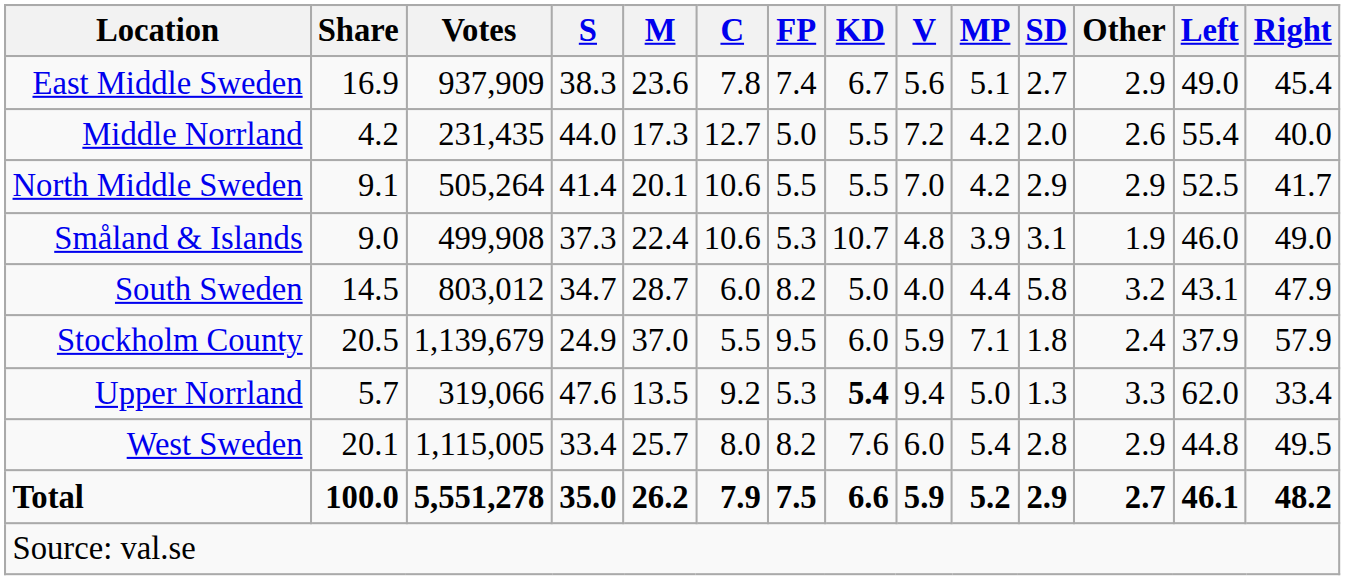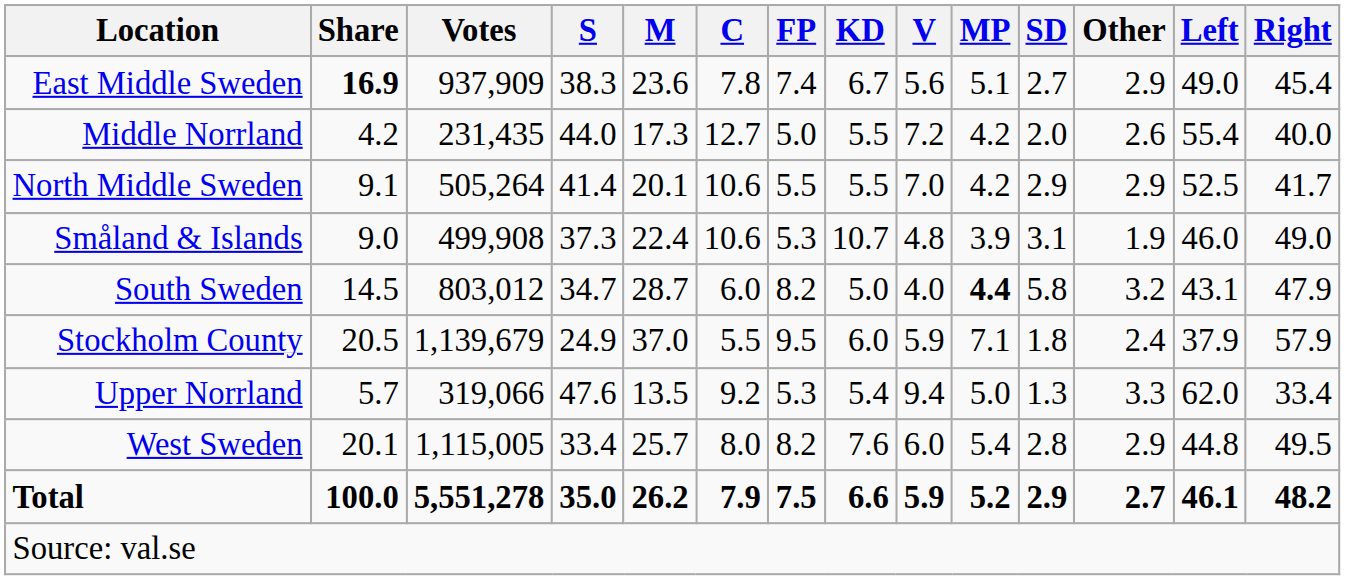East Middle Sweden | Share: normal -> bold
South Sweden | MP: normal -> bold
Upper Norrland | KD: bold -> normal
